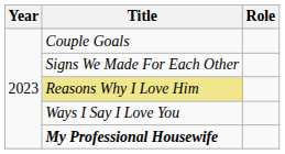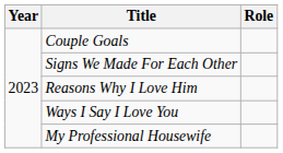Reasons Why I Love Him | Title: khaki background -> no background
My Professional Housewife | Title: bold -> normal
